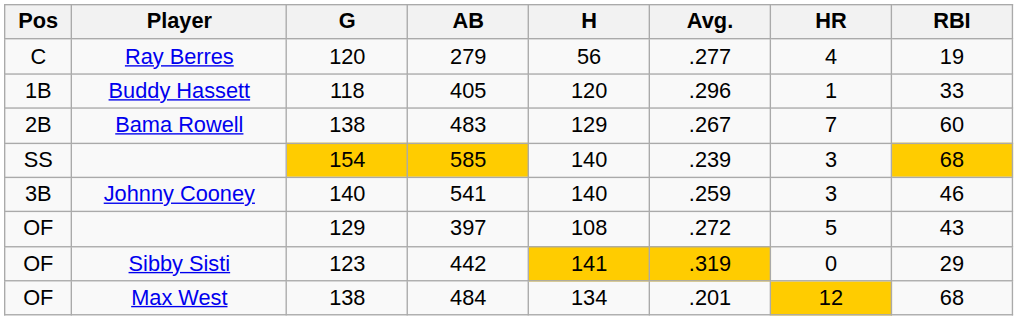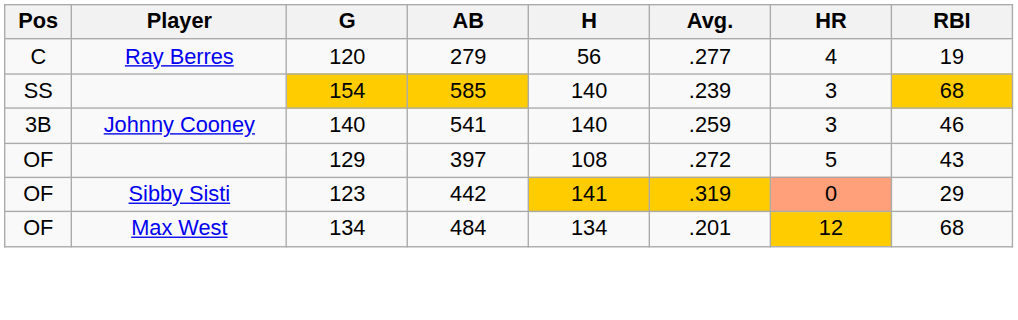- row: 1B | Buddy Hassett | 118 | 405 | 120 | .296 | 1 | 33
- row: 2B | Bama Rowell | 138 | 483 | 129 | .267 | 7 | 60
442 | HR: no background -> lightsalmon background
484 | G: 138 -> 134
